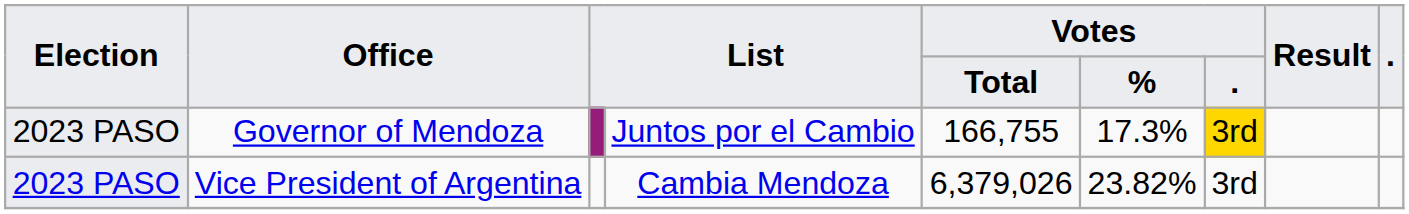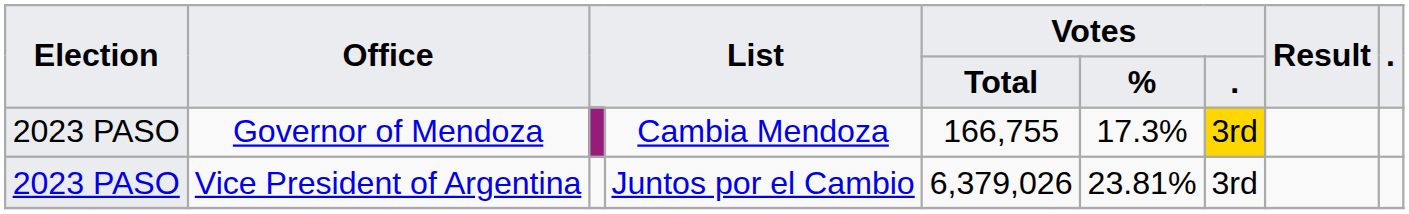Governor of Mendoza | column 4: Juntos por el Cambio -> Cambia Mendoza
Vice President of Argentina | column 4: Cambia Mendoza -> Juntos por el Cambio
Vice President of Argentina | Votes / %: 23.82% -> 23.81%
